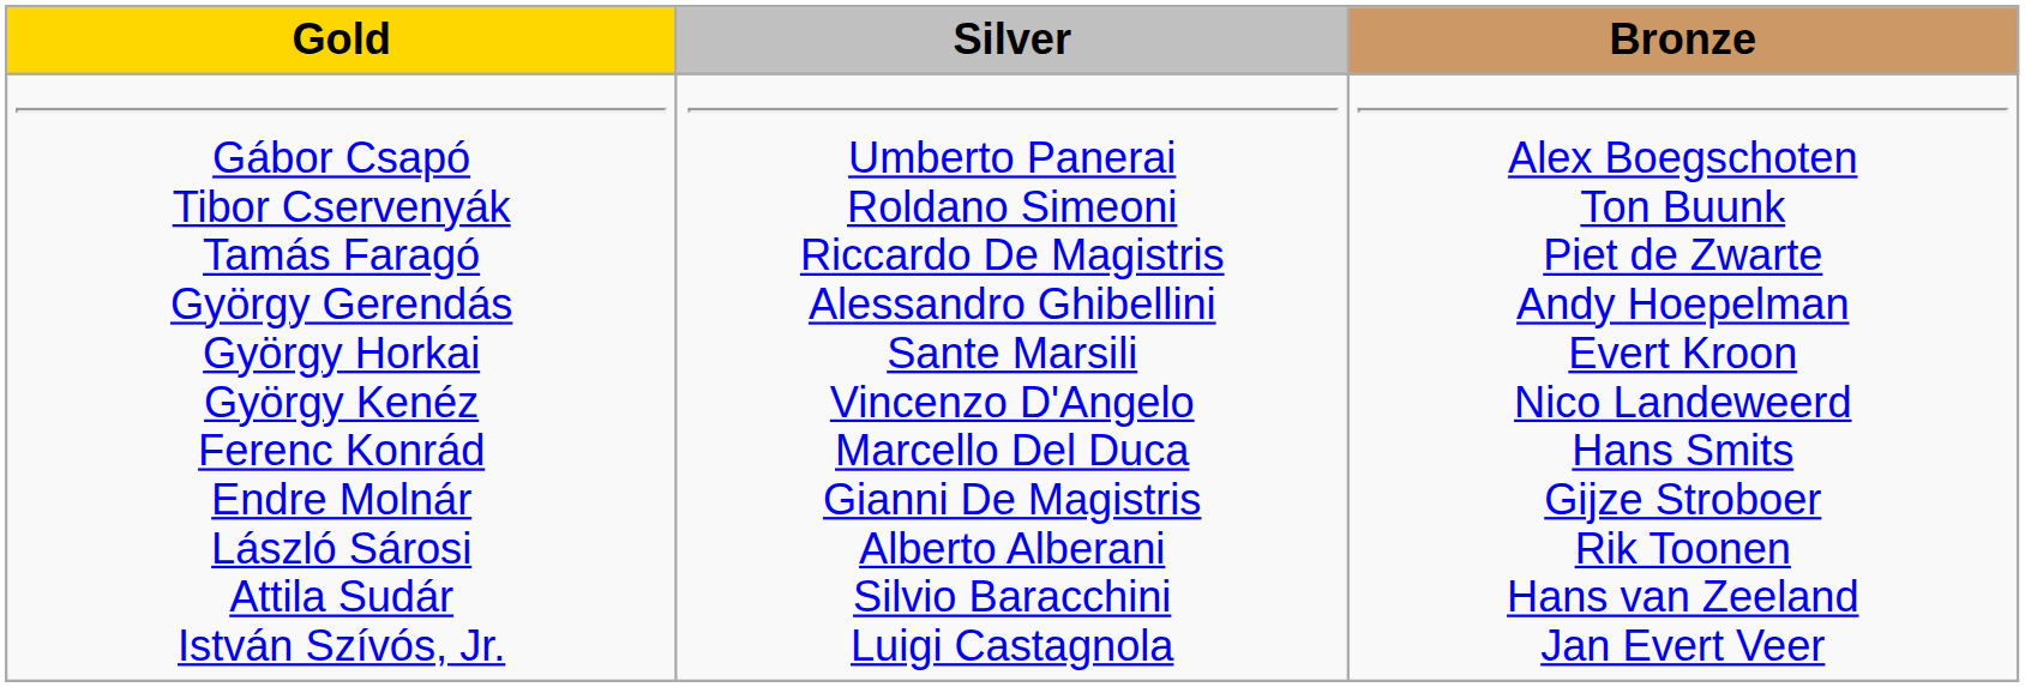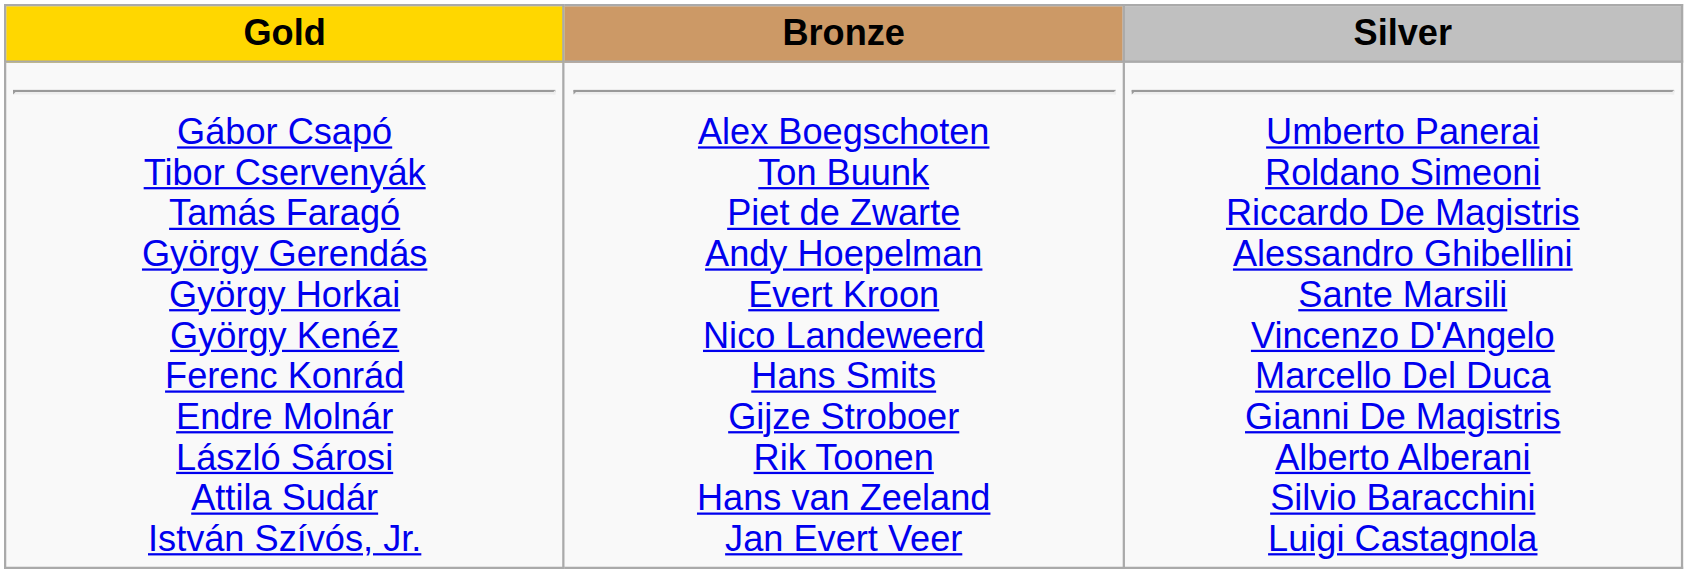columns swapped: Silver <-> Bronze
